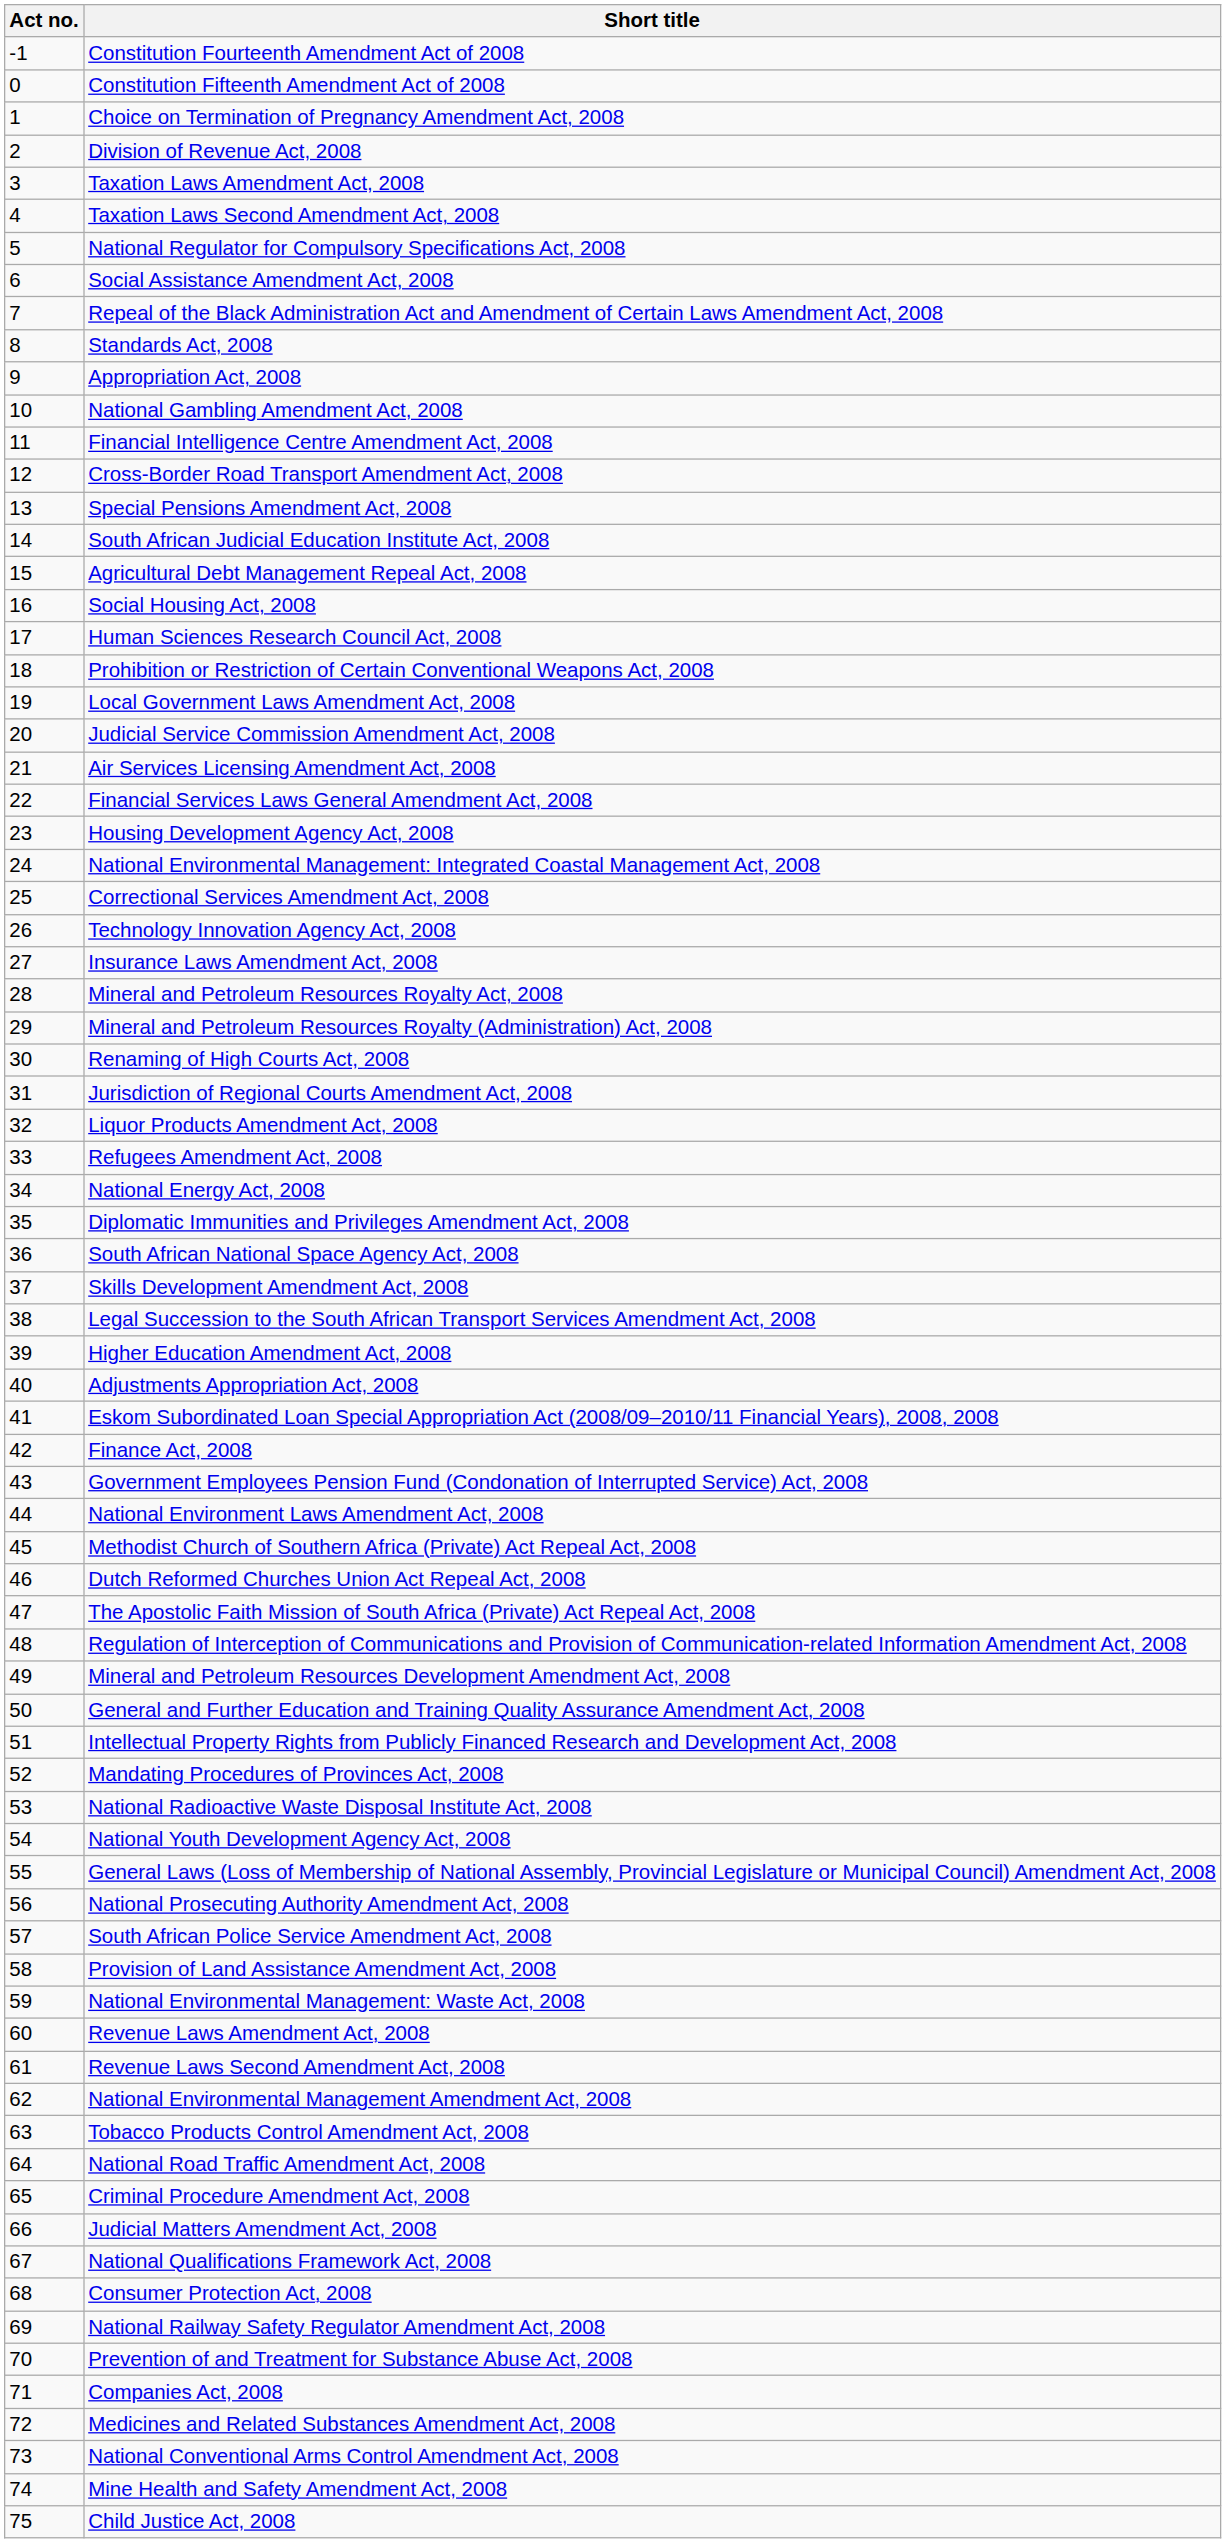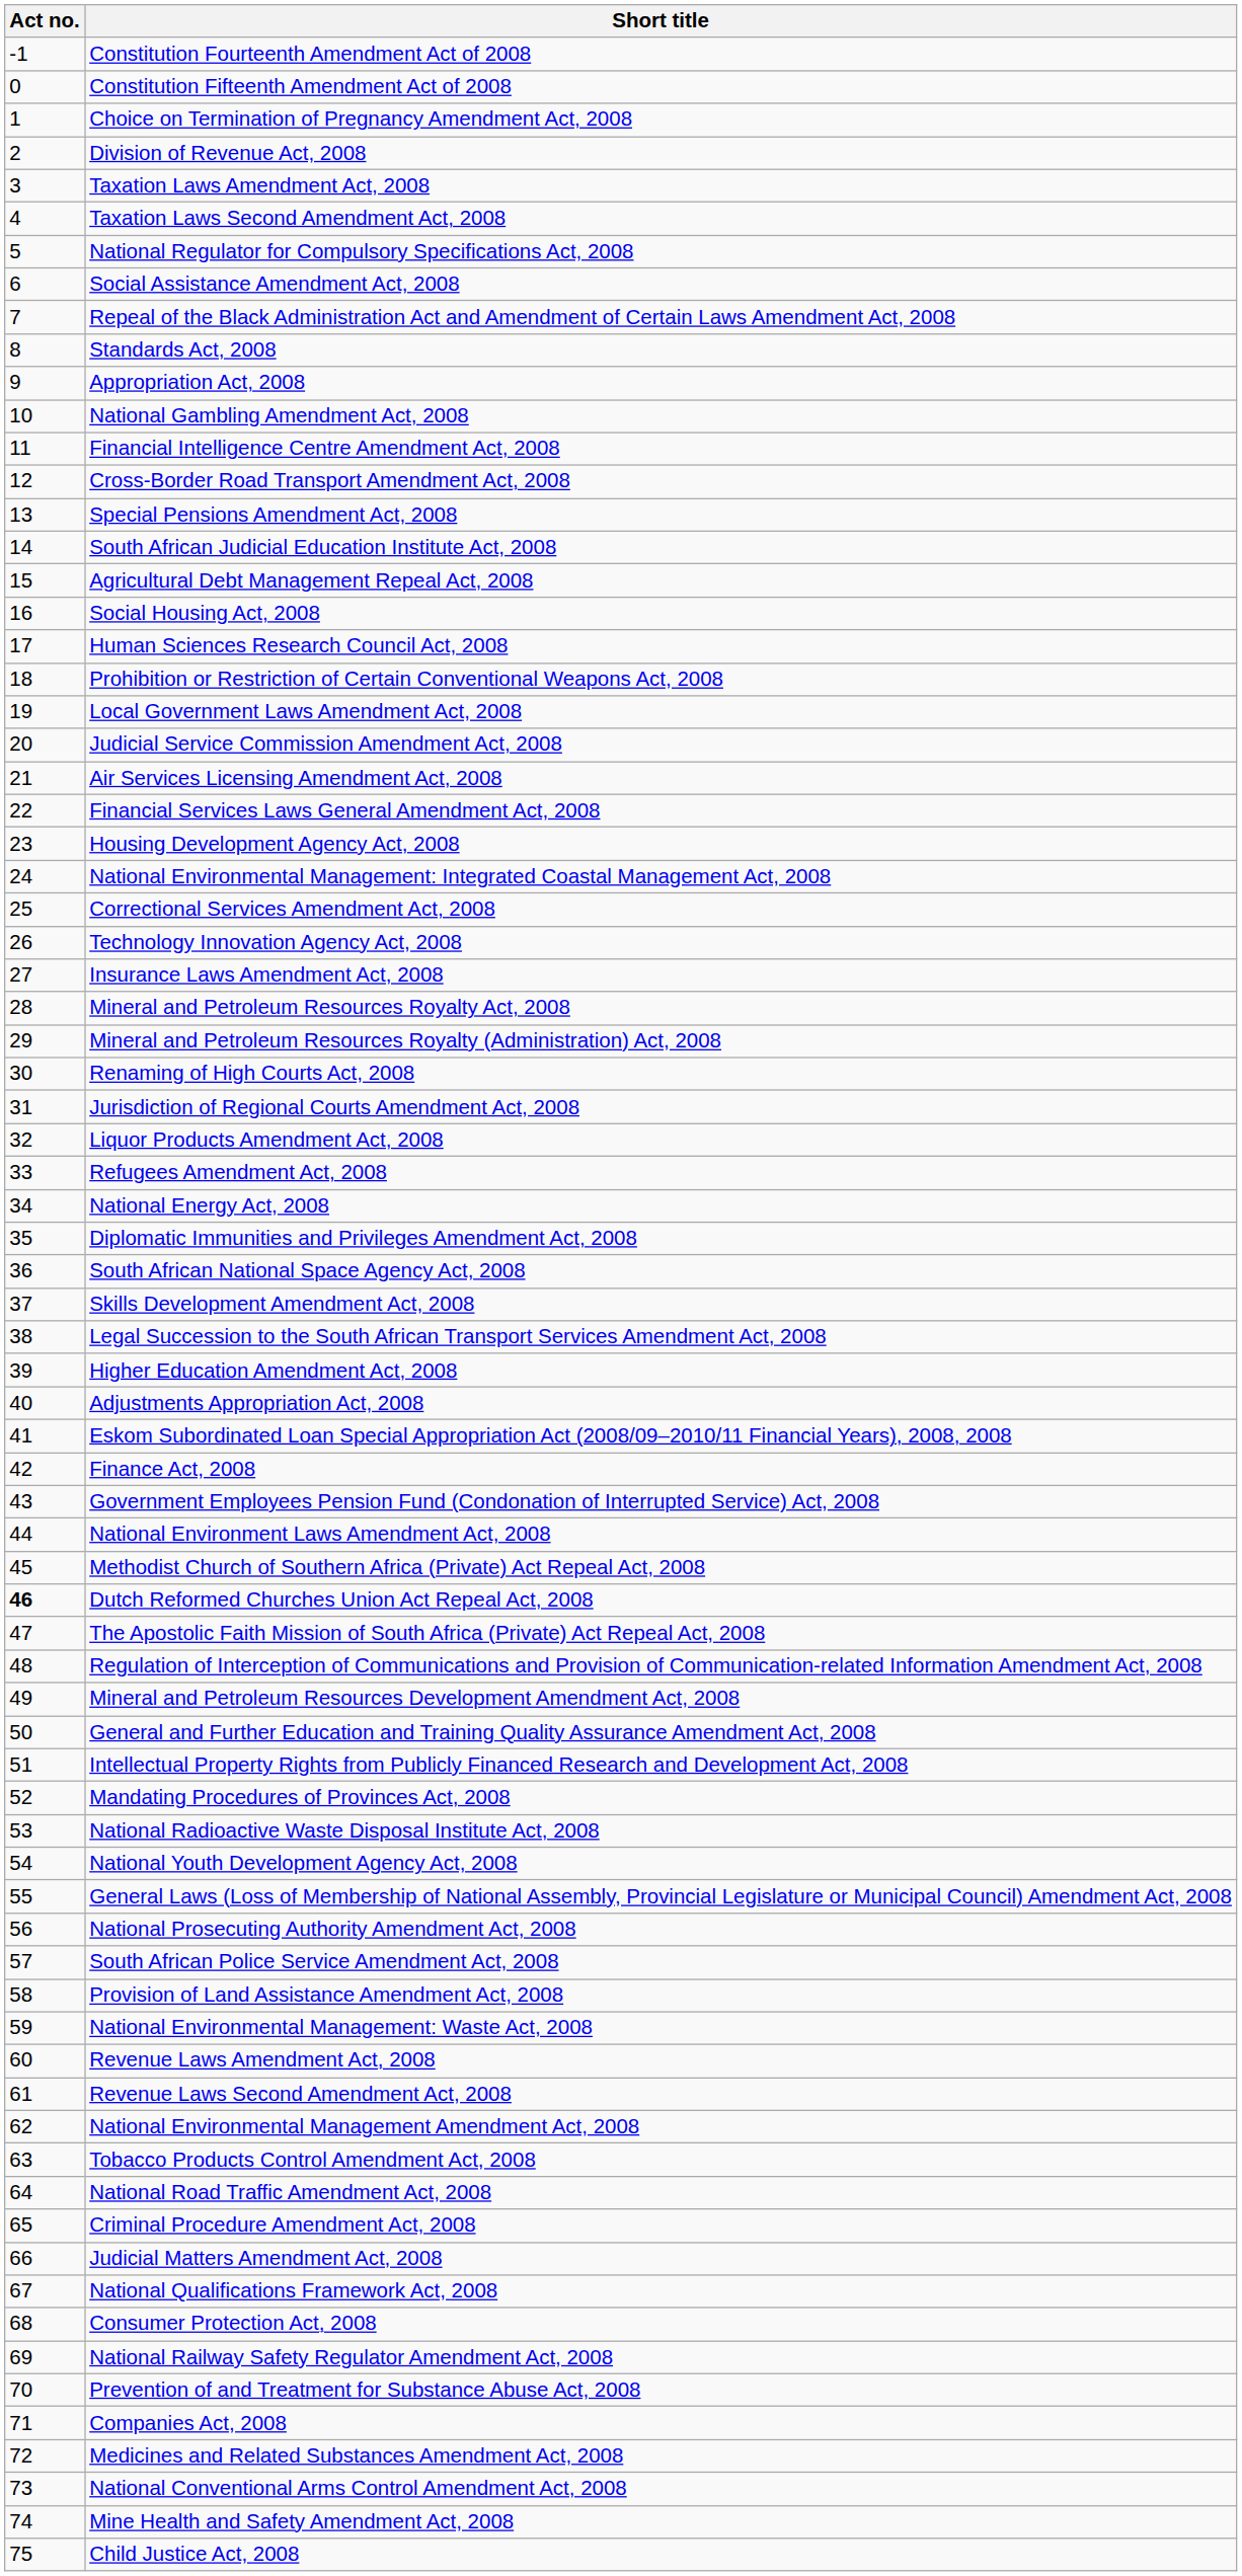Dutch Reformed Churches Union Act Repeal Act, 2008 | Act no.: normal -> bold
